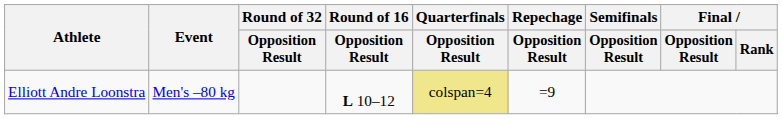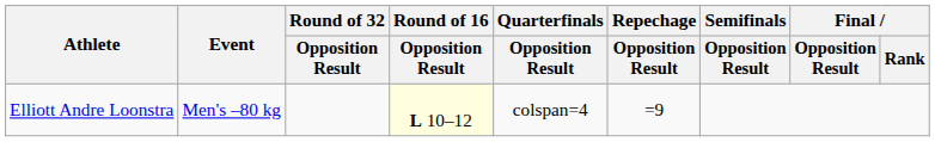Elliott Andre Loonstra | Round of 16 / Opposition Result: no background -> lightyellow background
Elliott Andre Loonstra | Quarterfinals / Opposition Result: khaki background -> no background
